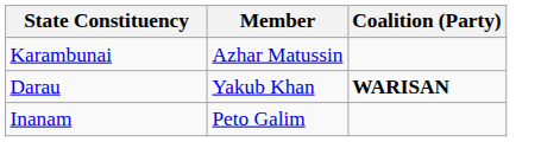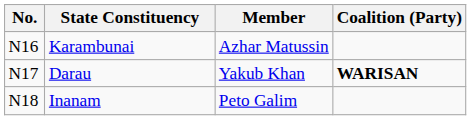+ column: No. | N16 | N17 | N18
